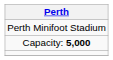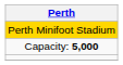row 2 | column 1: no background -> gold background
